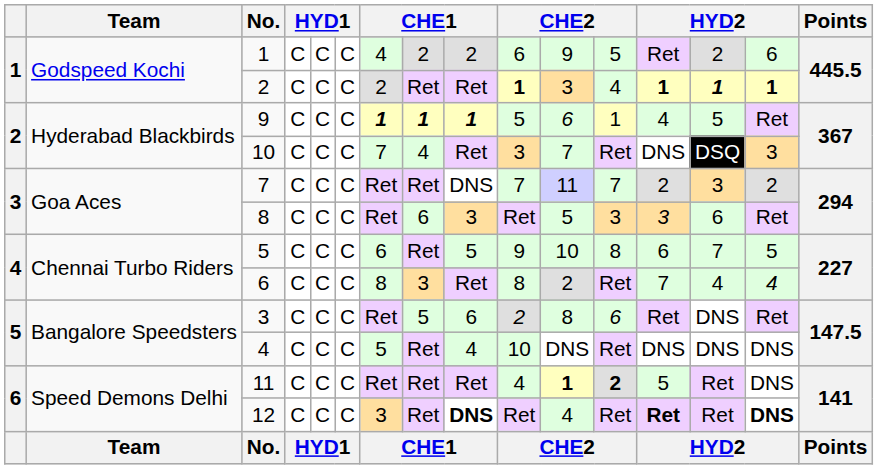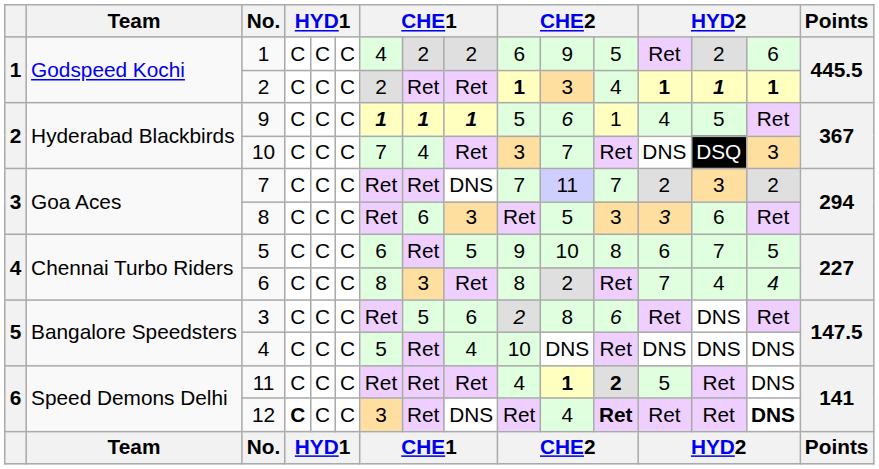12 | column 4: normal -> bold
12 | column 9: bold -> normal
12 | column 12: normal -> bold
12 | column 13: bold -> normal
